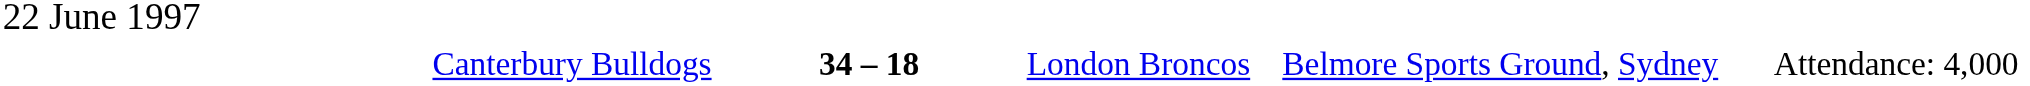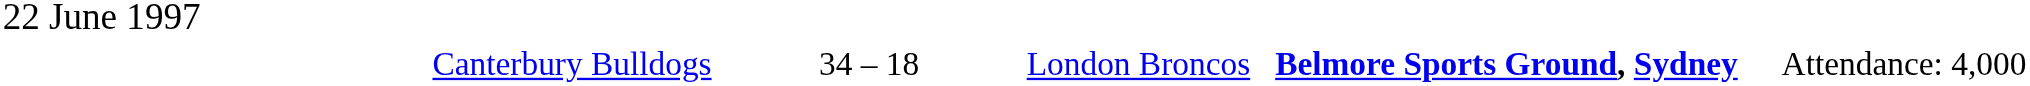Canterbury Bulldogs | column 2: bold -> normal
Canterbury Bulldogs | column 4: normal -> bold
